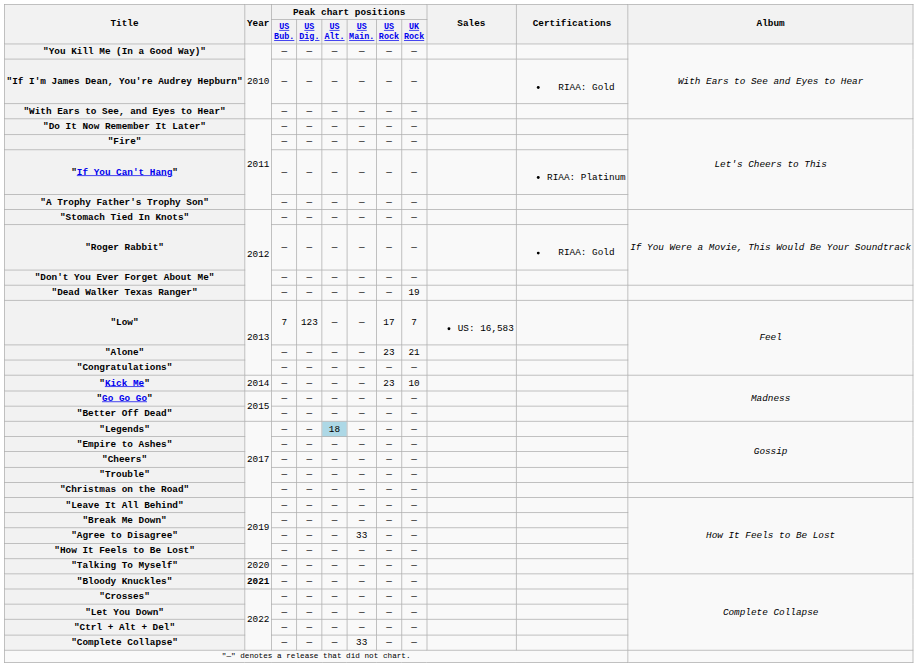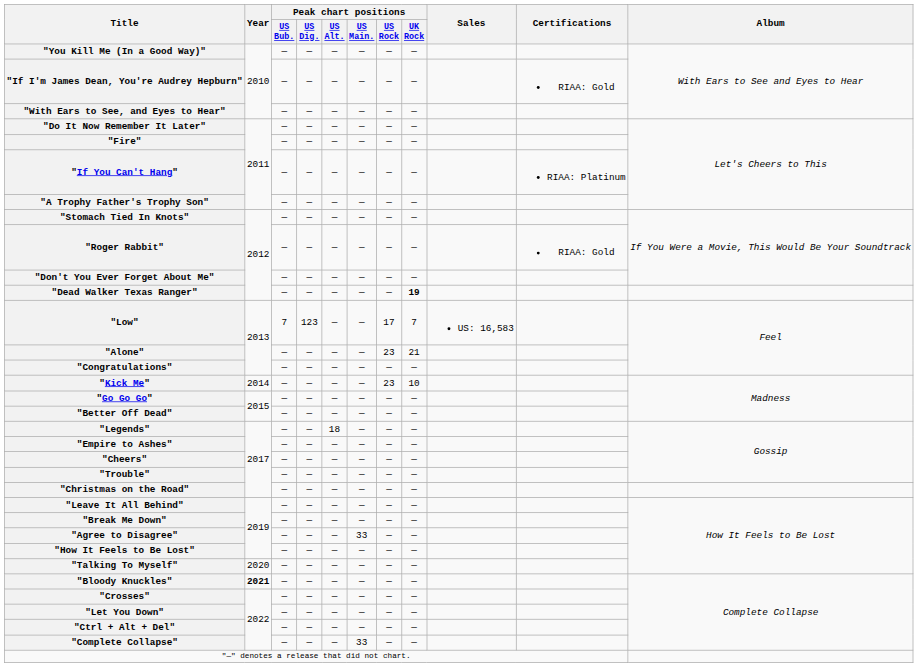"Dead Walker Texas Ranger" | Peak chart positions / UK Rock: normal -> bold
"Legends" | Peak chart positions / US Alt.: lightblue background -> no background
